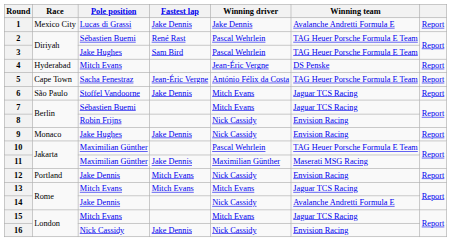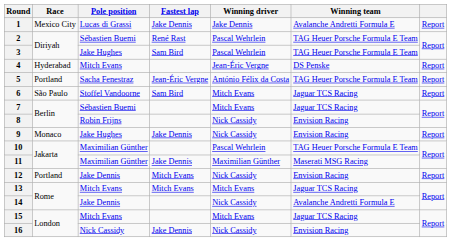5 | Race: Cape Town -> Portland
6 | Fastest lap: Jake Dennis -> Sam Bird
